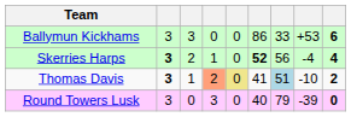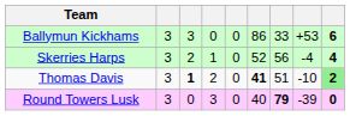Skerries Harps | column 2: bold -> normal
Skerries Harps | column 6: bold -> normal
Thomas Davis | column 2: bold -> normal
Thomas Davis | column 3: normal -> bold
Thomas Davis | column 4: lightsalmon background -> no background
Thomas Davis | column 5: khaki background -> no background
Thomas Davis | column 6: normal -> bold
Thomas Davis | column 7: lightblue background -> no background
Thomas Davis | column 9: no background -> lightgreen background
Round Towers Lusk | column 7: normal -> bold
